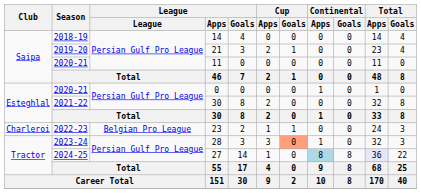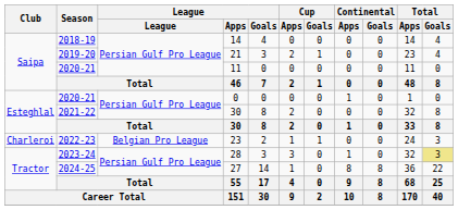28 | Cup / Goals: lightsalmon background -> no background
28 | Total / Goals: no background -> khaki background
27 | Continental / Apps: lightblue background -> no background
27 | Total / Apps: lavender background -> no background
